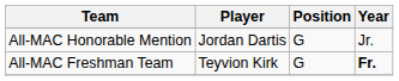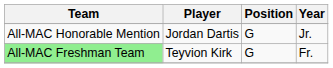row 3 | Team: no background -> lightgreen background
row 3 | Year: bold -> normal
